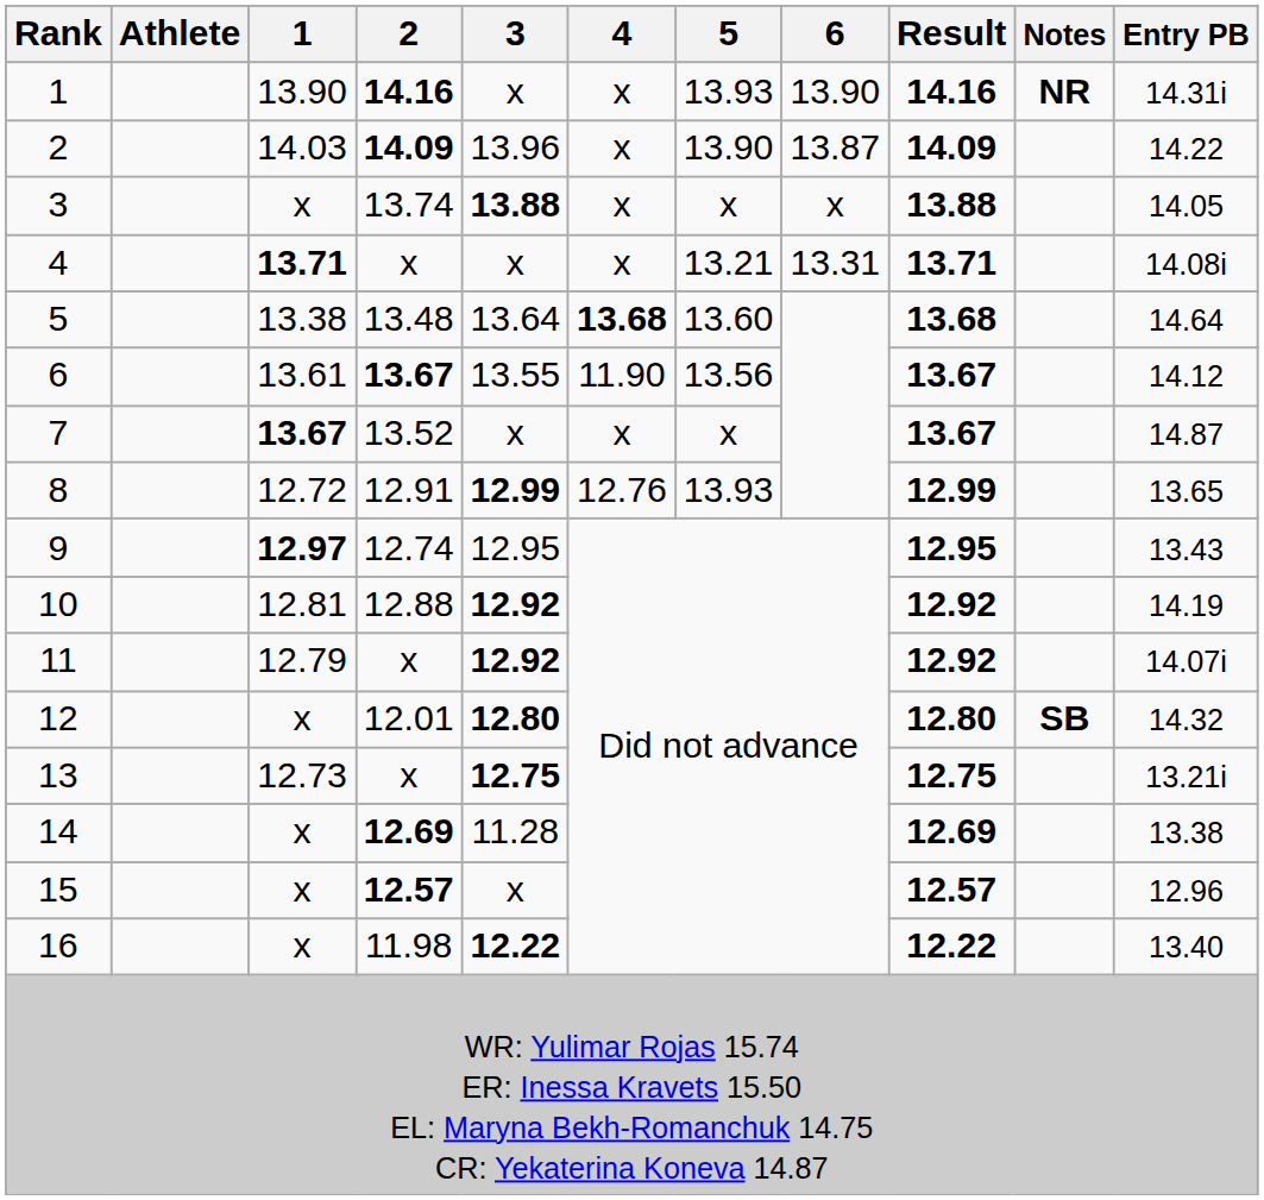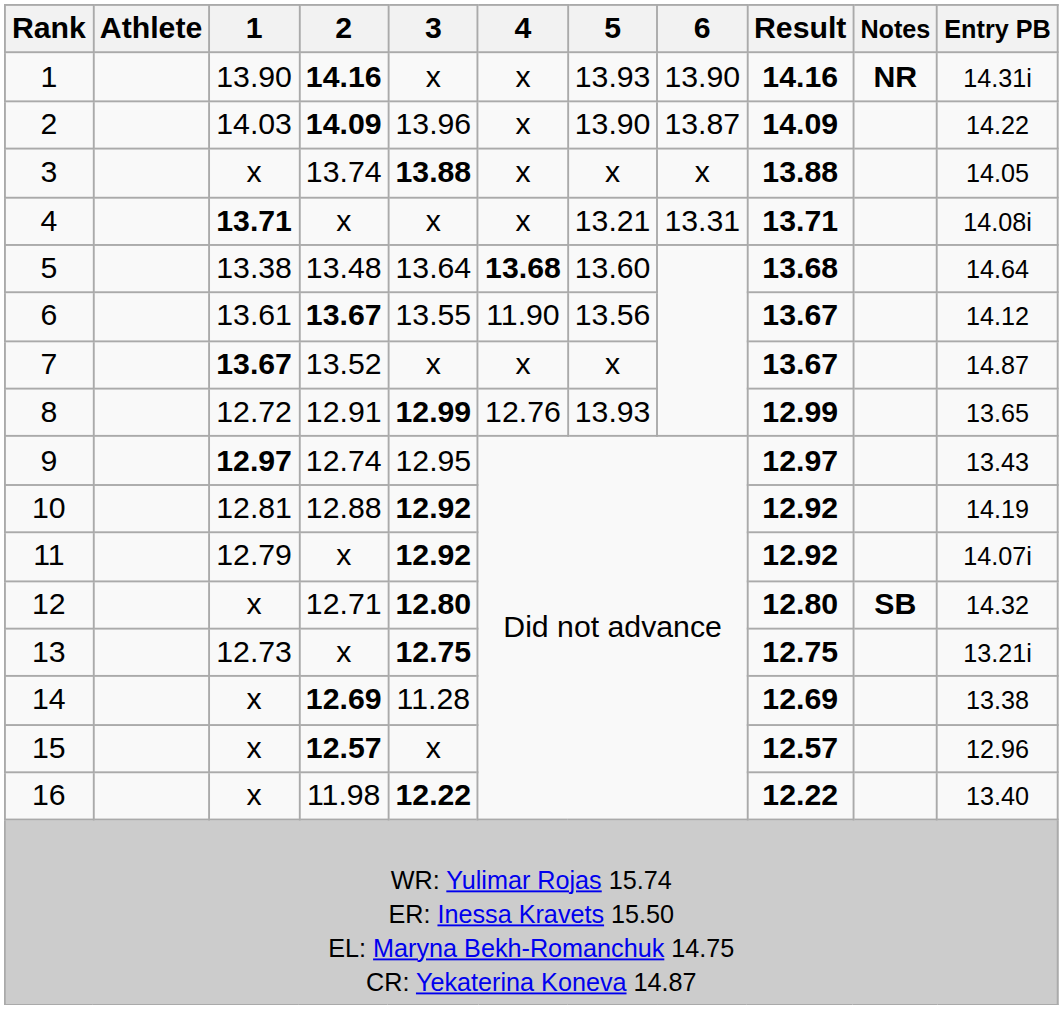9 | Result: 12.95 -> 12.97
12 | 2: 12.01 -> 12.71
